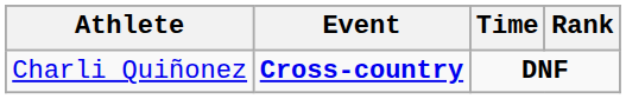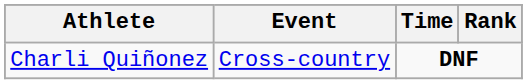Charli Quiñonez | Event: bold -> normal
